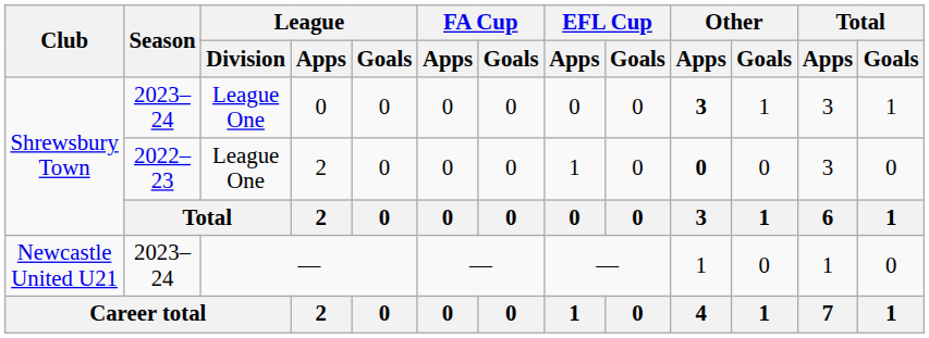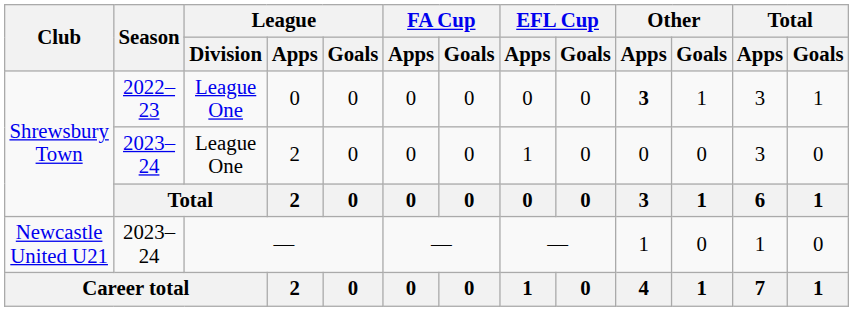row 3 | Season: 2023–24 -> 2022–23
row 4 | Season: 2022–23 -> 2023–24
row 4 | Other / Apps: bold -> normal
